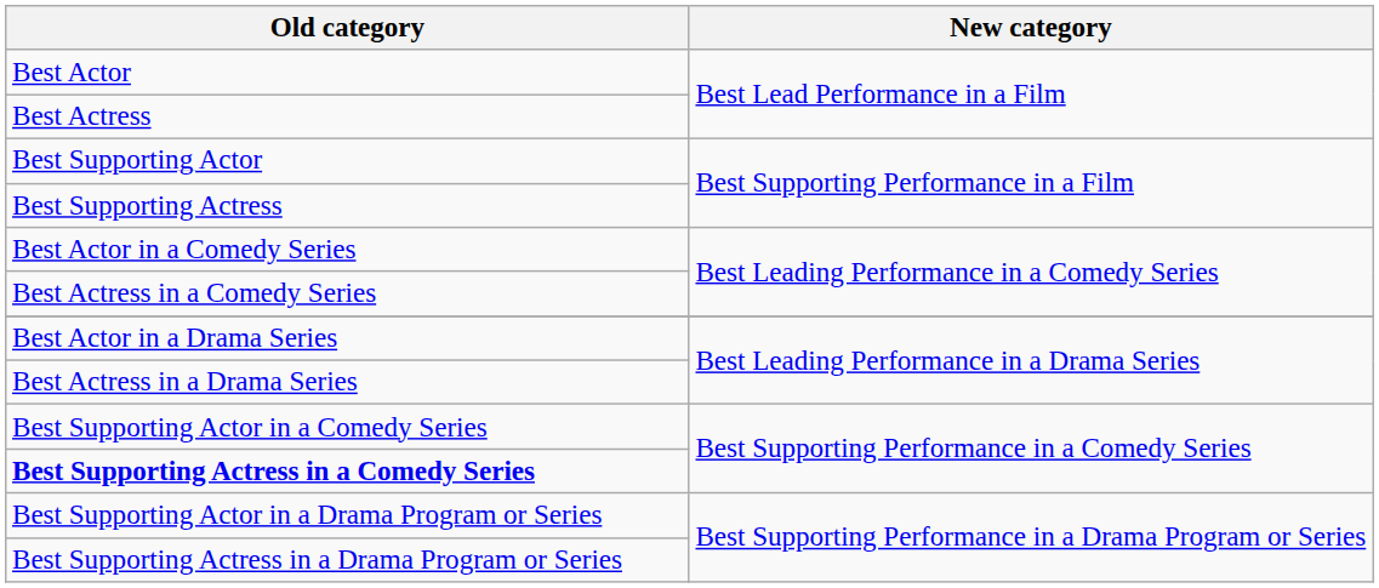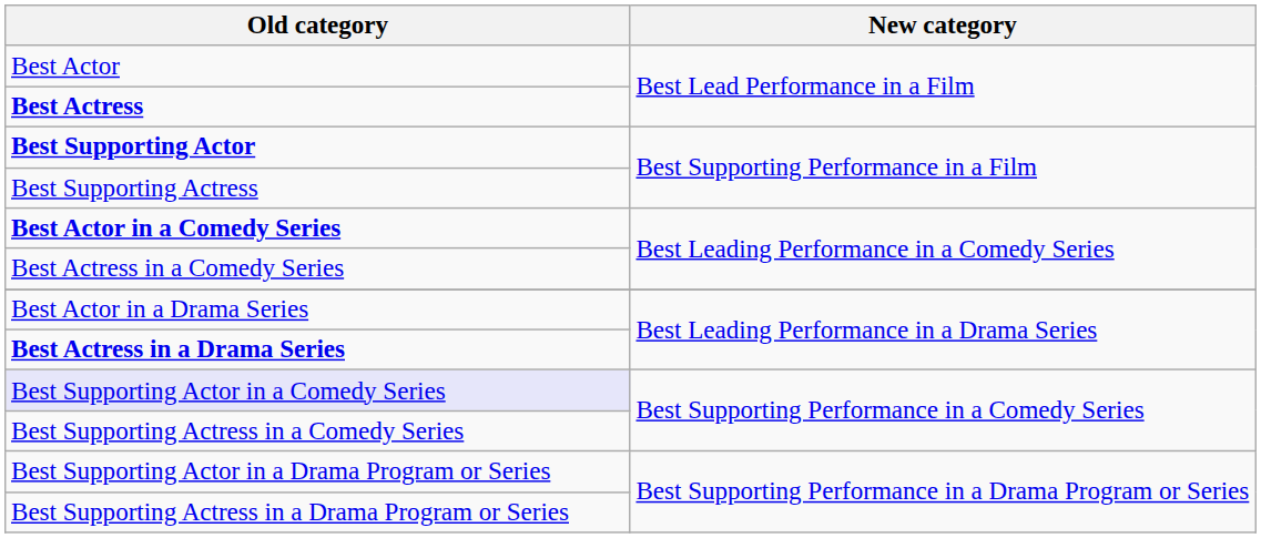Best Actress | Old category: normal -> bold
Best Supporting Actor | Old category: normal -> bold
Best Actor in a Comedy Series | Old category: normal -> bold
Best Actress in a Drama Series | Old category: normal -> bold
Best Supporting Actor in a Comedy Series | Old category: no background -> lavender background
Best Supporting Actress in a Comedy Series | Old category: bold -> normal
